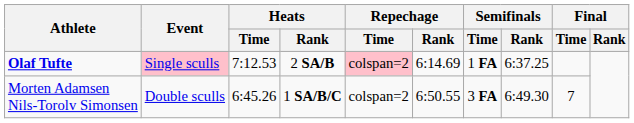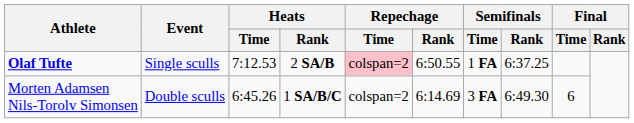Olaf Tufte | Event: pink background -> no background
Olaf Tufte | Repechage / Rank: 6:14.69 -> 6:50.55
Morten Adamsen Nils-Torolv Simonsen | Repechage / Rank: 6:50.55 -> 6:14.69
Morten Adamsen Nils-Torolv Simonsen | Final / Time: 7 -> 6
